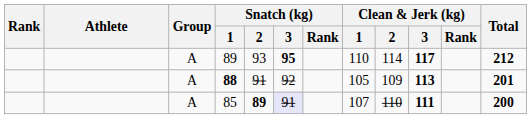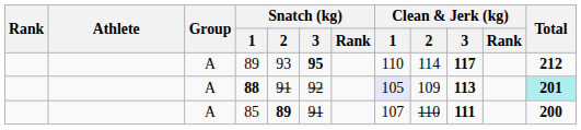88 | Clean & Jerk (kg) / 1: no background -> lavender background
88 | Total: no background -> paleturquoise background
85 | Snatch (kg) / 3: lavender background -> no background
